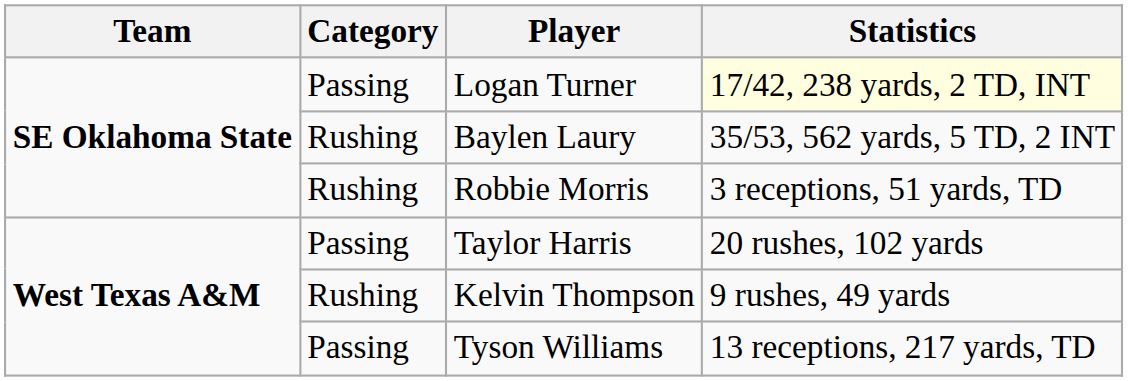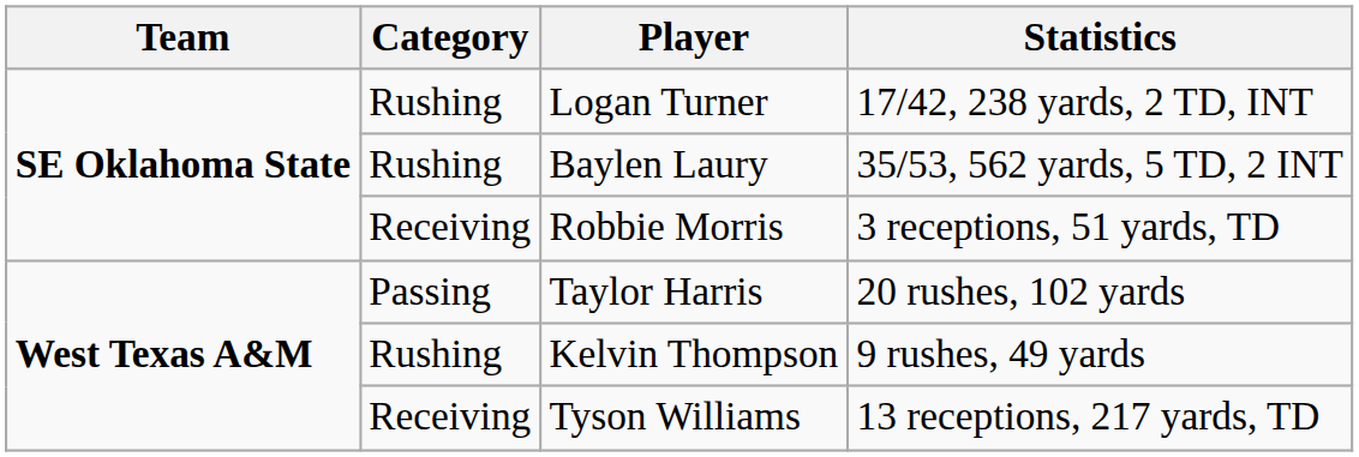Logan Turner | Category: Passing -> Rushing
Logan Turner | Statistics: lightyellow background -> no background
Robbie Morris | Category: Rushing -> Receiving
Tyson Williams | Category: Passing -> Receiving
